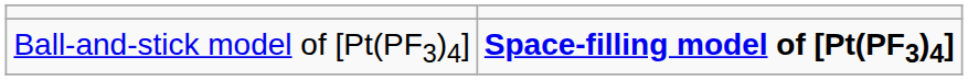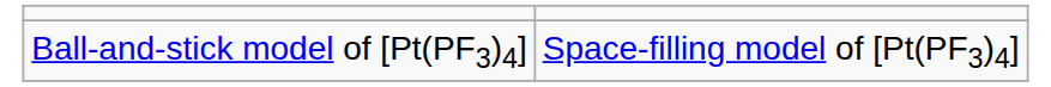Ball-and-stick model of [Pt(PF3)4] | column 2: bold -> normal
